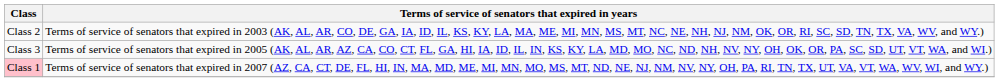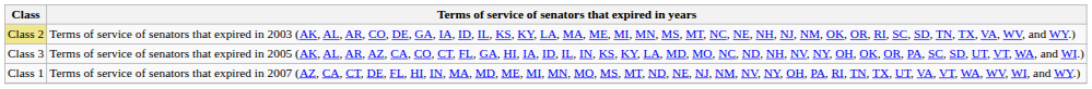Class 2 | Class: no background -> khaki background
Class 1 | Class: pink background -> no background
